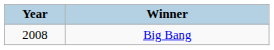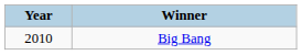Big Bang | Year: 2008 -> 2010
